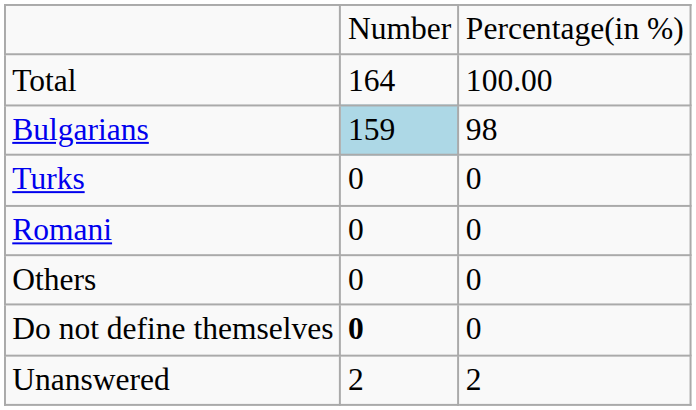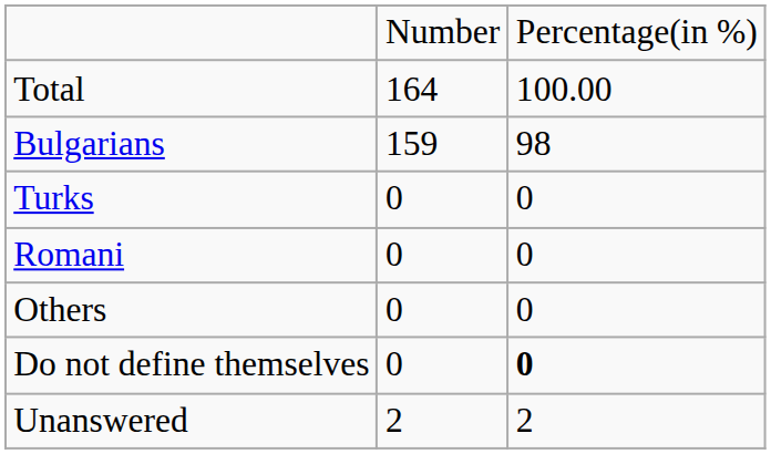Bulgarians | column 2: lightblue background -> no background
Do not define themselves | column 2: bold -> normal
Do not define themselves | column 3: normal -> bold
